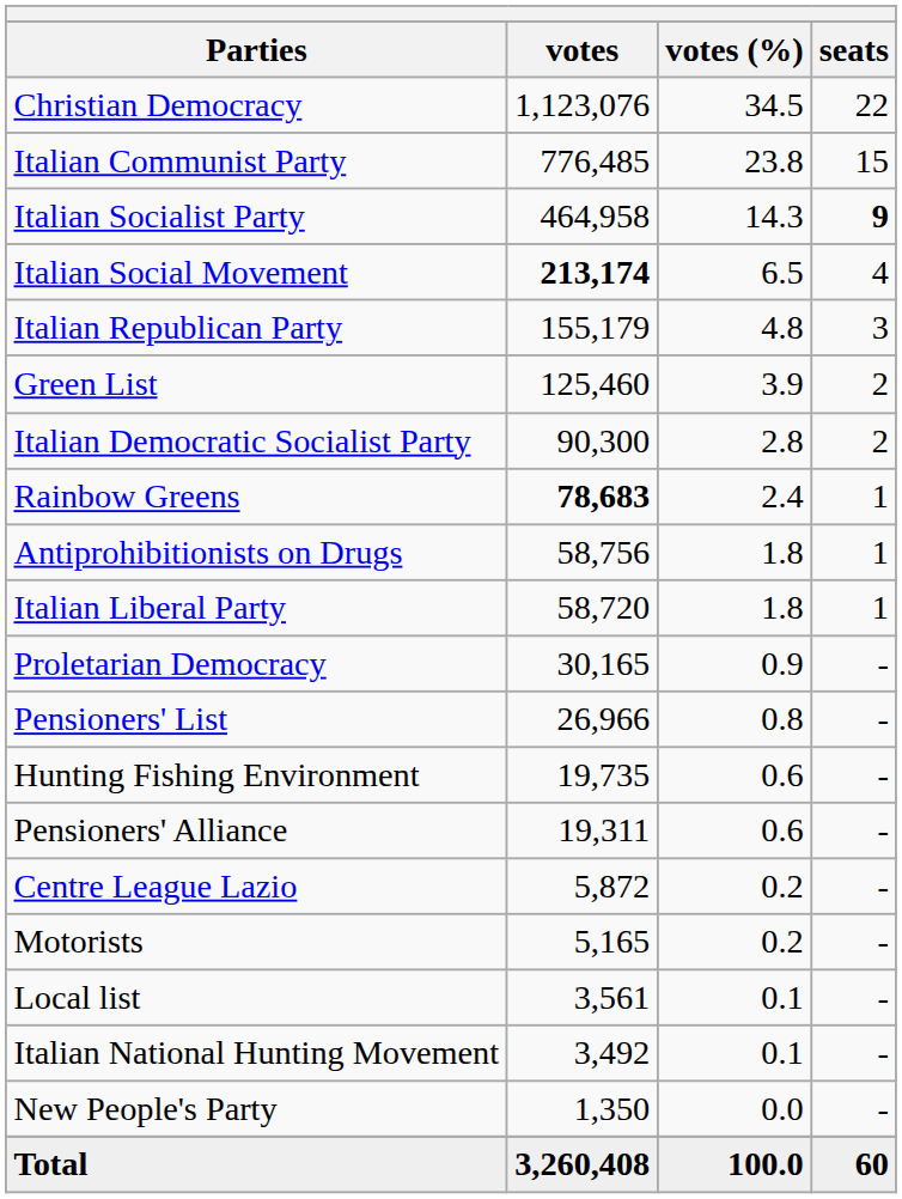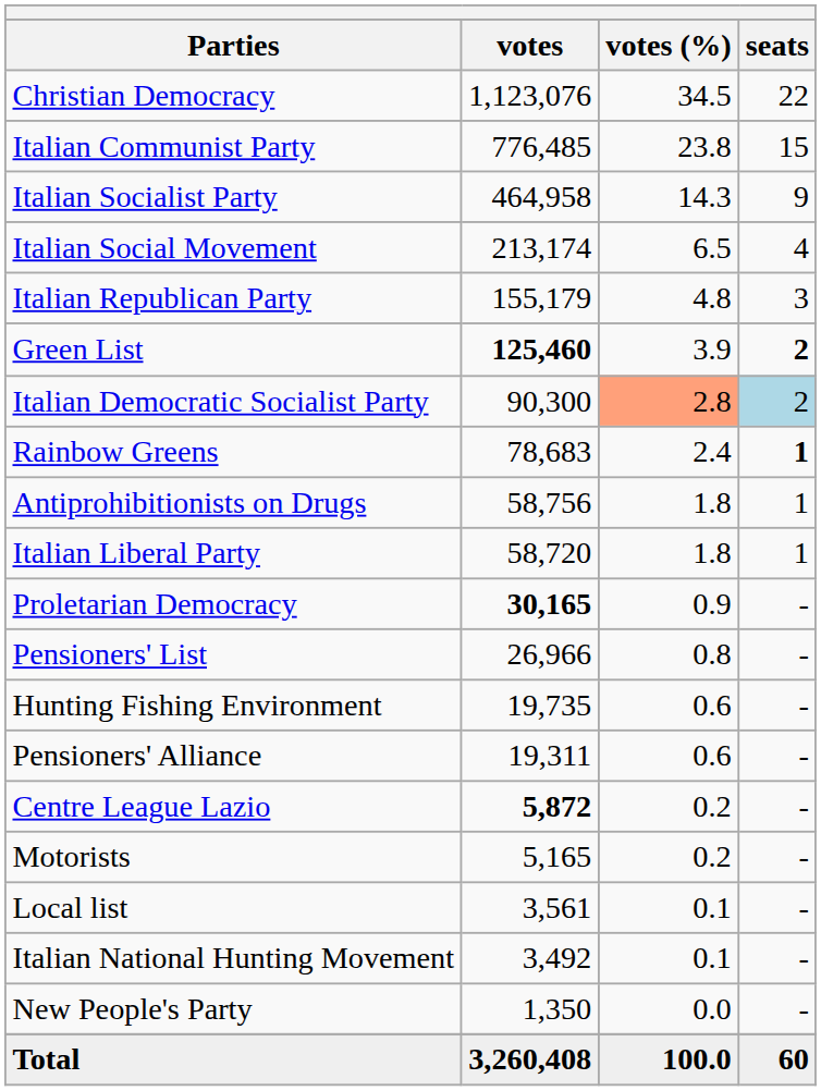Italian Socialist Party | seats: bold -> normal
Italian Social Movement | votes: bold -> normal
Green List | votes: normal -> bold
Green List | seats: normal -> bold
Italian Democratic Socialist Party | votes (%): no background -> lightsalmon background
Italian Democratic Socialist Party | seats: no background -> lightblue background
Rainbow Greens | votes: bold -> normal
Rainbow Greens | seats: normal -> bold
Proletarian Democracy | votes: normal -> bold
Centre League Lazio | votes: normal -> bold
